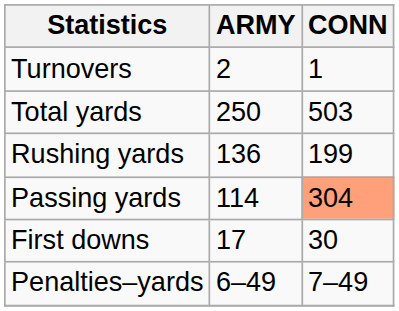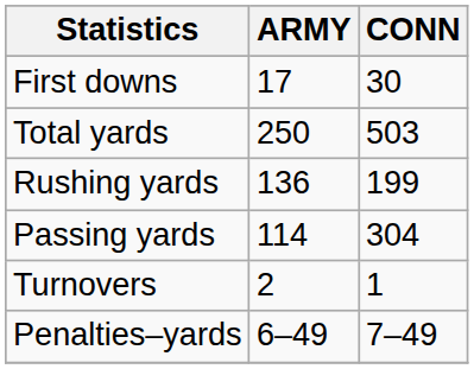rows swapped: First downs <-> Turnovers
Passing yards | CONN: lightsalmon background -> no background
